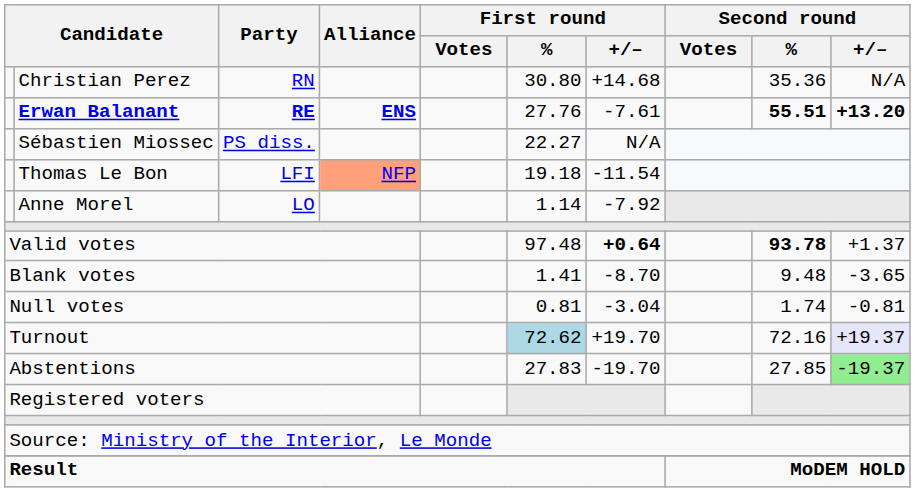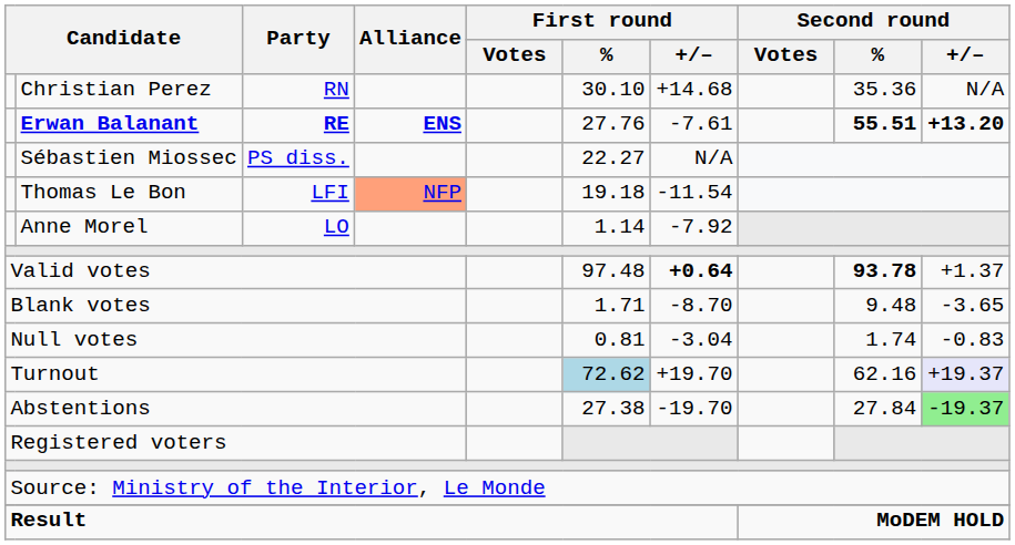Christian Perez | First round / %: 30.80 -> 30.10
Blank votes | First round / %: 1.41 -> 1.71
Null votes | Second round / +/–: -0.81 -> -0.83
Turnout | Second round / %: 72.16 -> 62.16
Abstentions | First round / %: 27.83 -> 27.38
Abstentions | Second round / %: 27.85 -> 27.84
